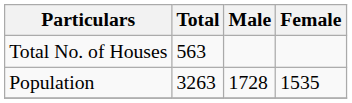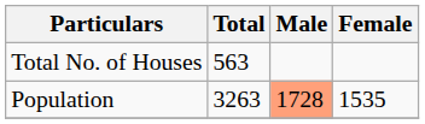Population | Male: no background -> lightsalmon background
